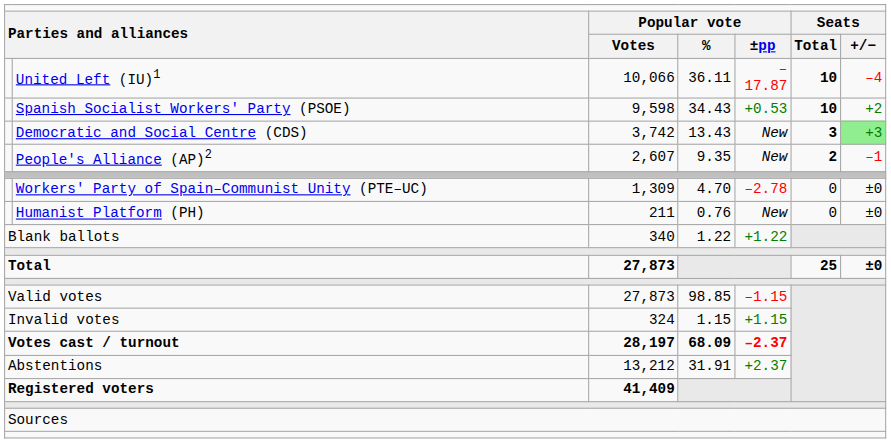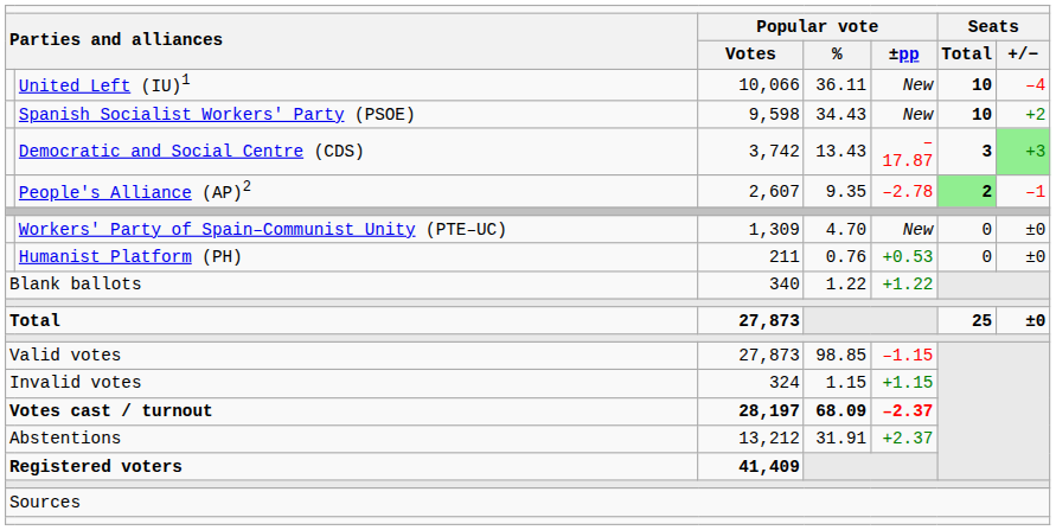United Left (IU)1 | column 5: –17.87 -> New
Spanish Socialist Workers' Party (PSOE) | column 5: +0.53 -> New
Democratic and Social Centre (CDS) | column 5: New -> –17.87
People's Alliance (AP)2 | column 5: New -> –2.78
People's Alliance (AP)2 | column 6: no background -> lightgreen background
Workers' Party of Spain–Communist Unity (PTE–UC) | column 5: –2.78 -> New
Humanist Platform (PH) | column 5: New -> +0.53
